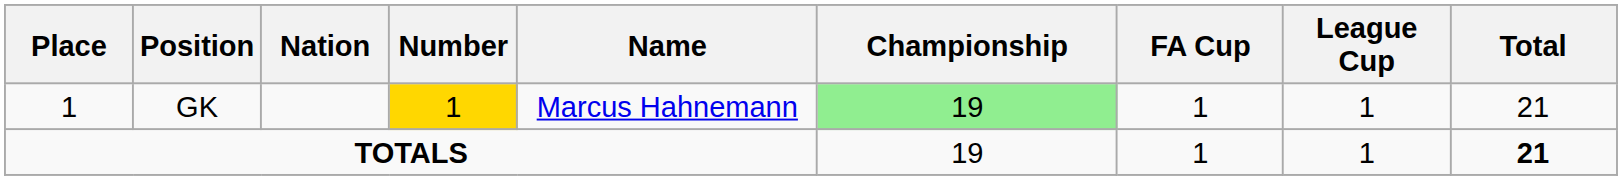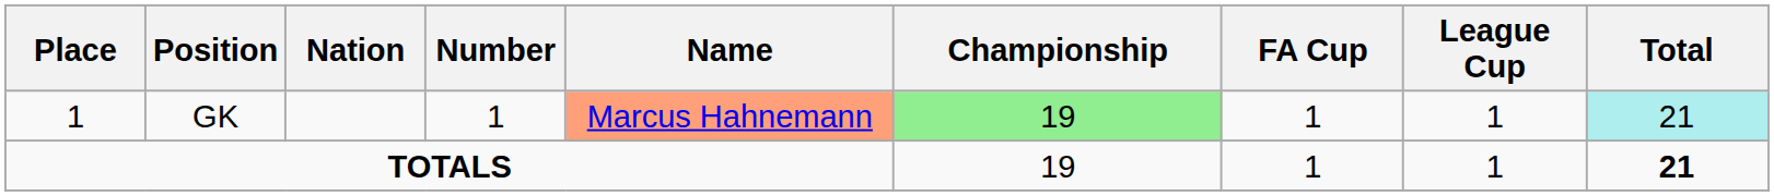row 2 | Number: gold background -> no background
row 2 | Name: no background -> lightsalmon background
row 2 | Total: no background -> paleturquoise background
